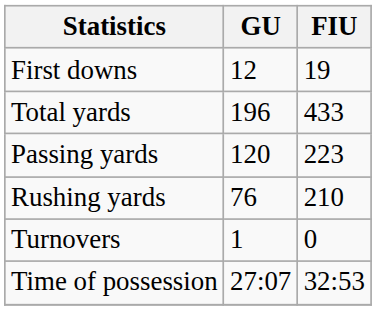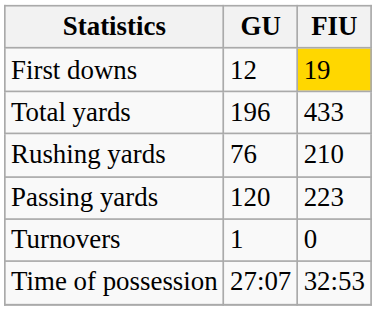First downs | FIU: no background -> gold background
rows swapped: Rushing yards <-> Passing yards
